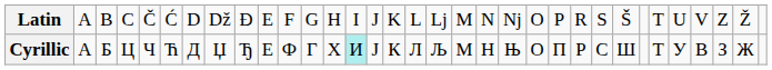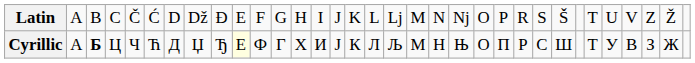Cyrillic | column 3: normal -> bold
Cyrillic | column 10: no background -> lightyellow background
Cyrillic | column 14: paleturquoise background -> no background
